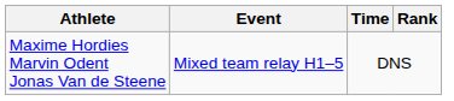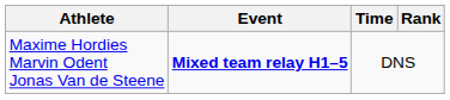Maxime Hordies Marvin Odent Jonas Van de Steene | Event: normal -> bold
